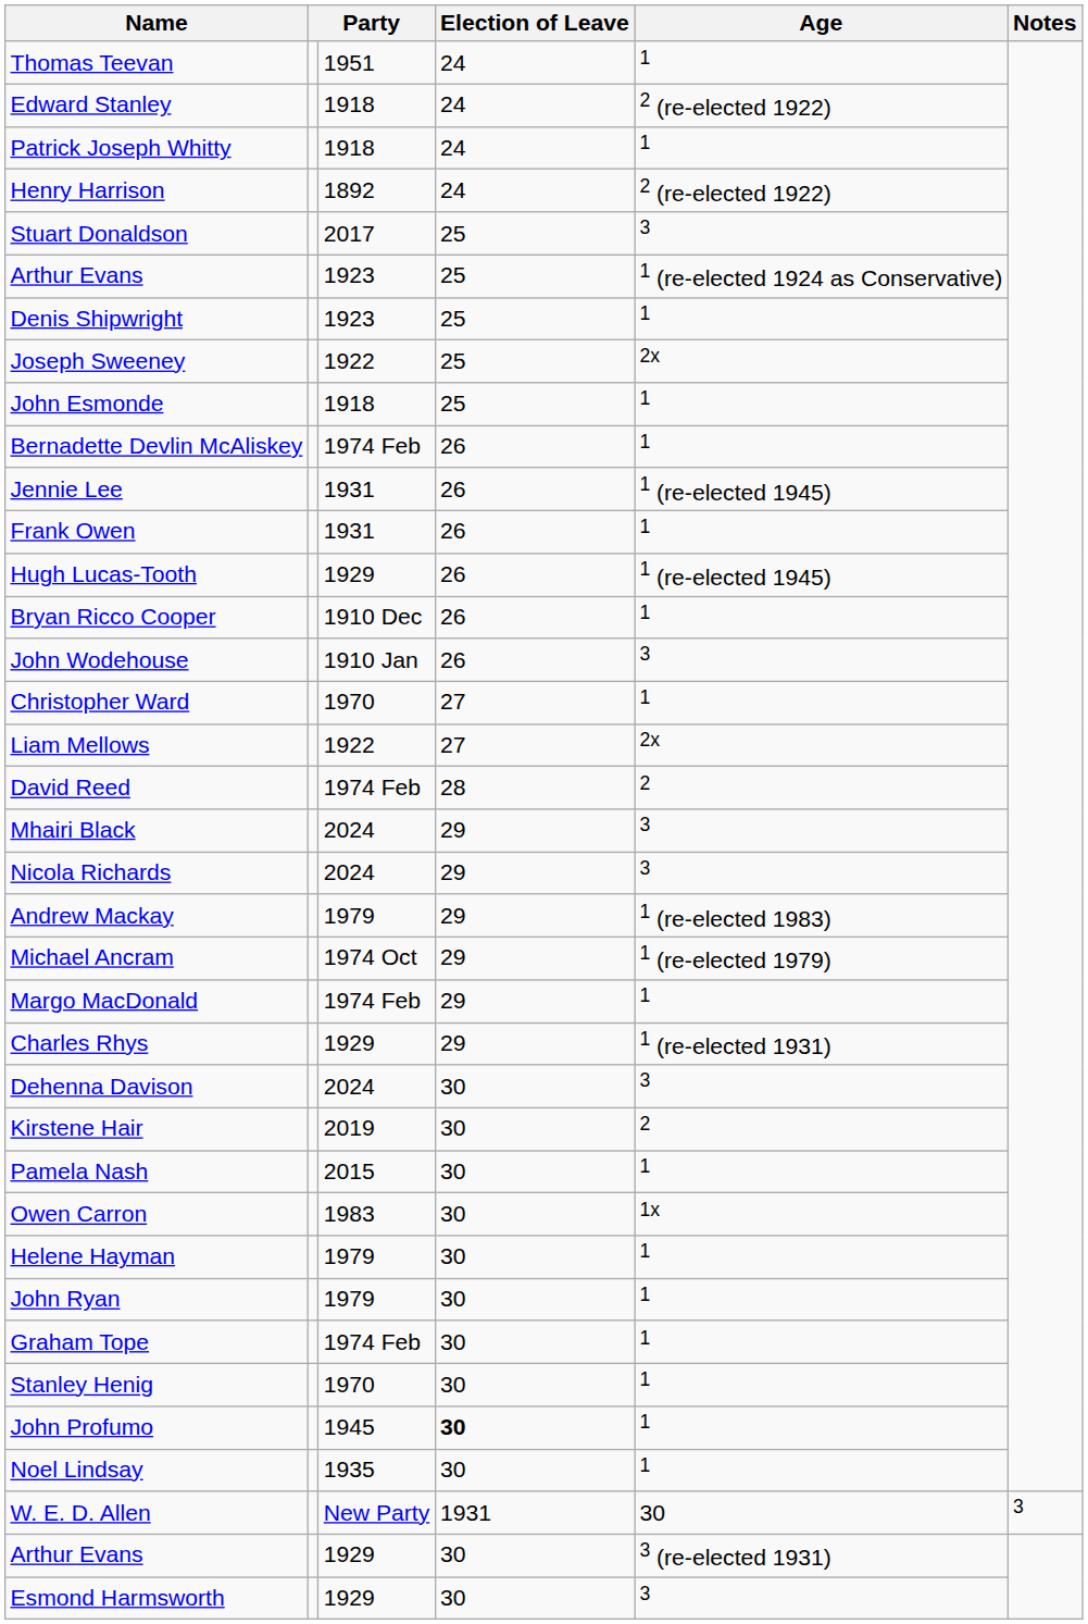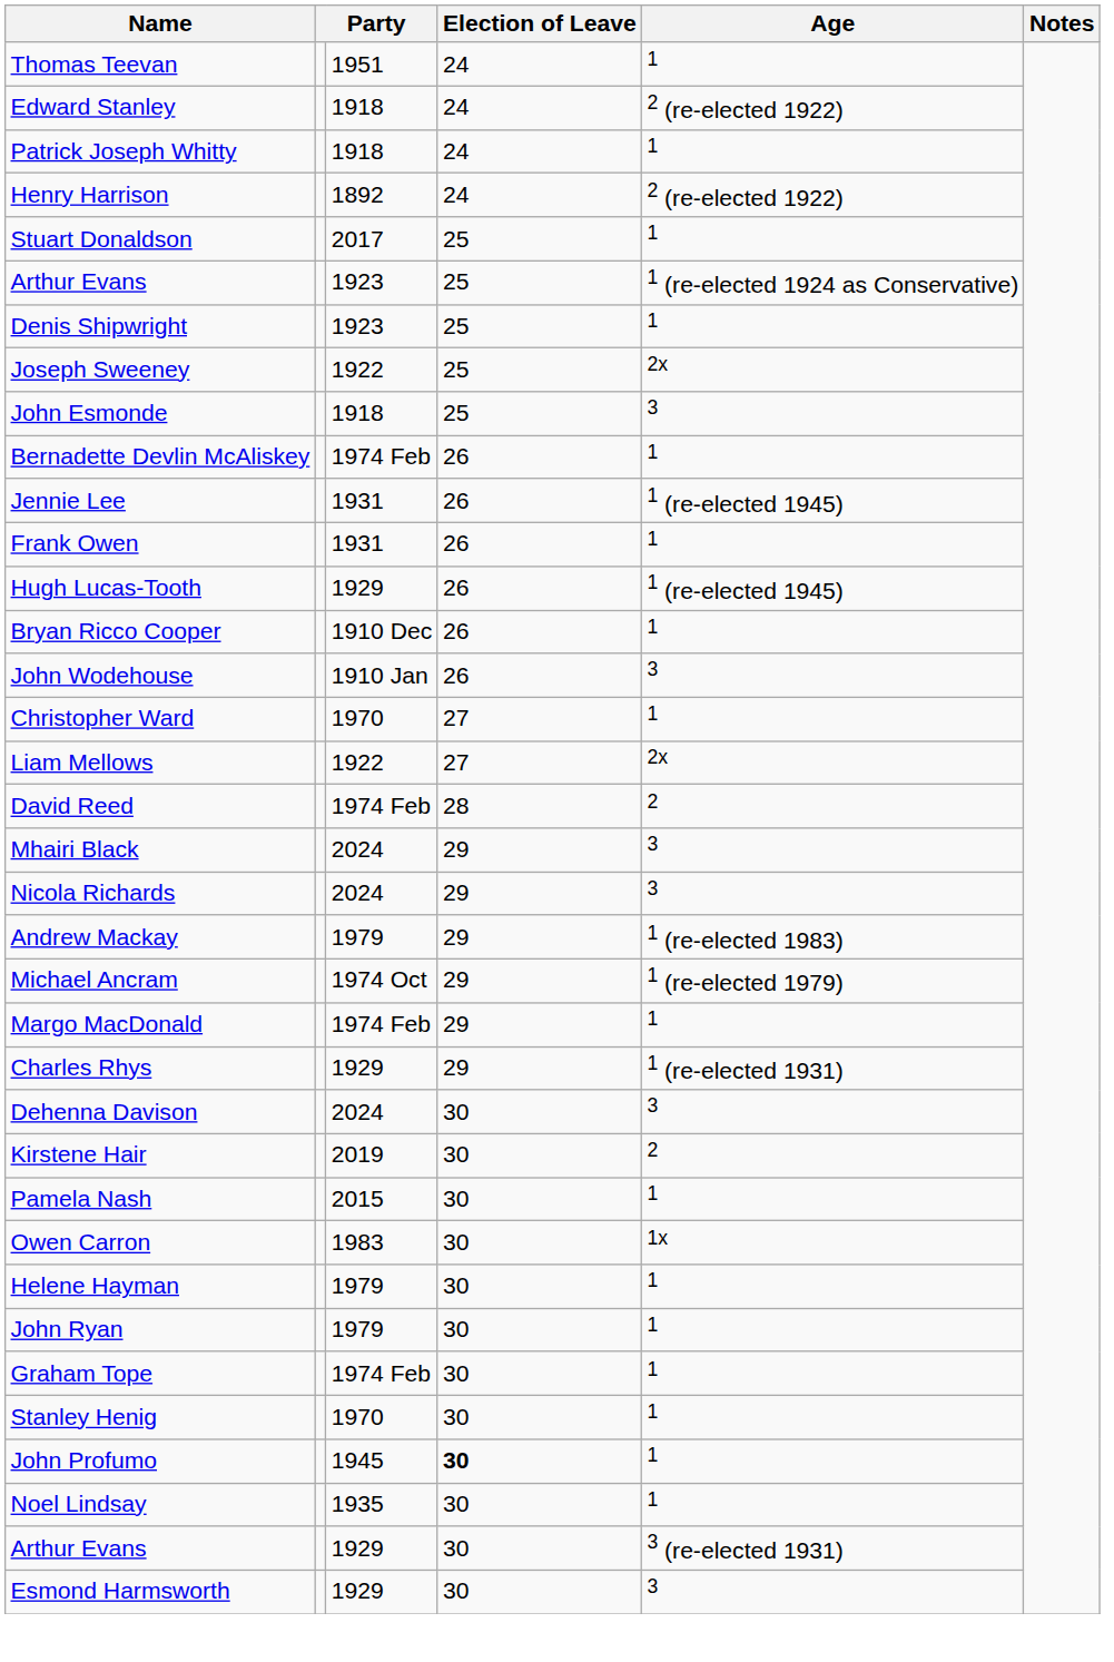Stuart Donaldson | Age: 3 -> 1
John Esmonde | Age: 1 -> 3
- row: W. E. D. Allen | New Party | 1931 | 30 | 3
